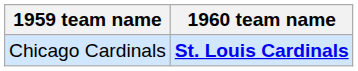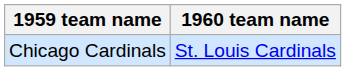Chicago Cardinals | 1960 team name: bold -> normal
